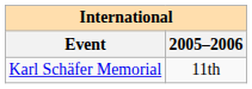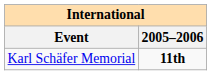Karl Schäfer Memorial | 2005–2006: normal -> bold
